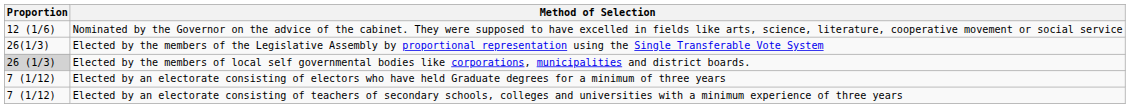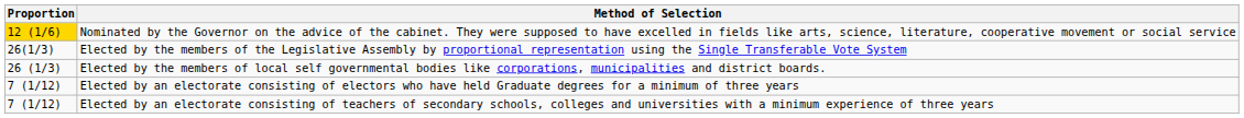row 2 | Proportion: no background -> gold background
row 4 | Proportion: lightgrey background -> no background
